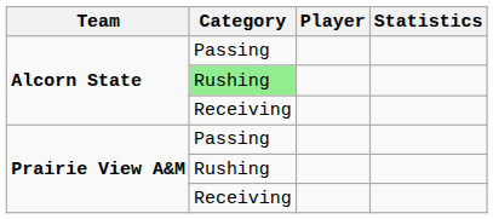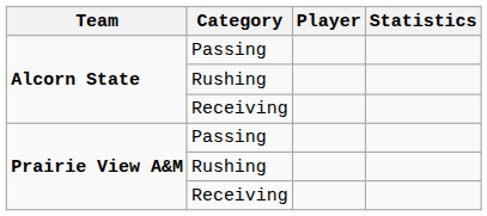Alcorn State / Rushing | Category: lightgreen background -> no background
